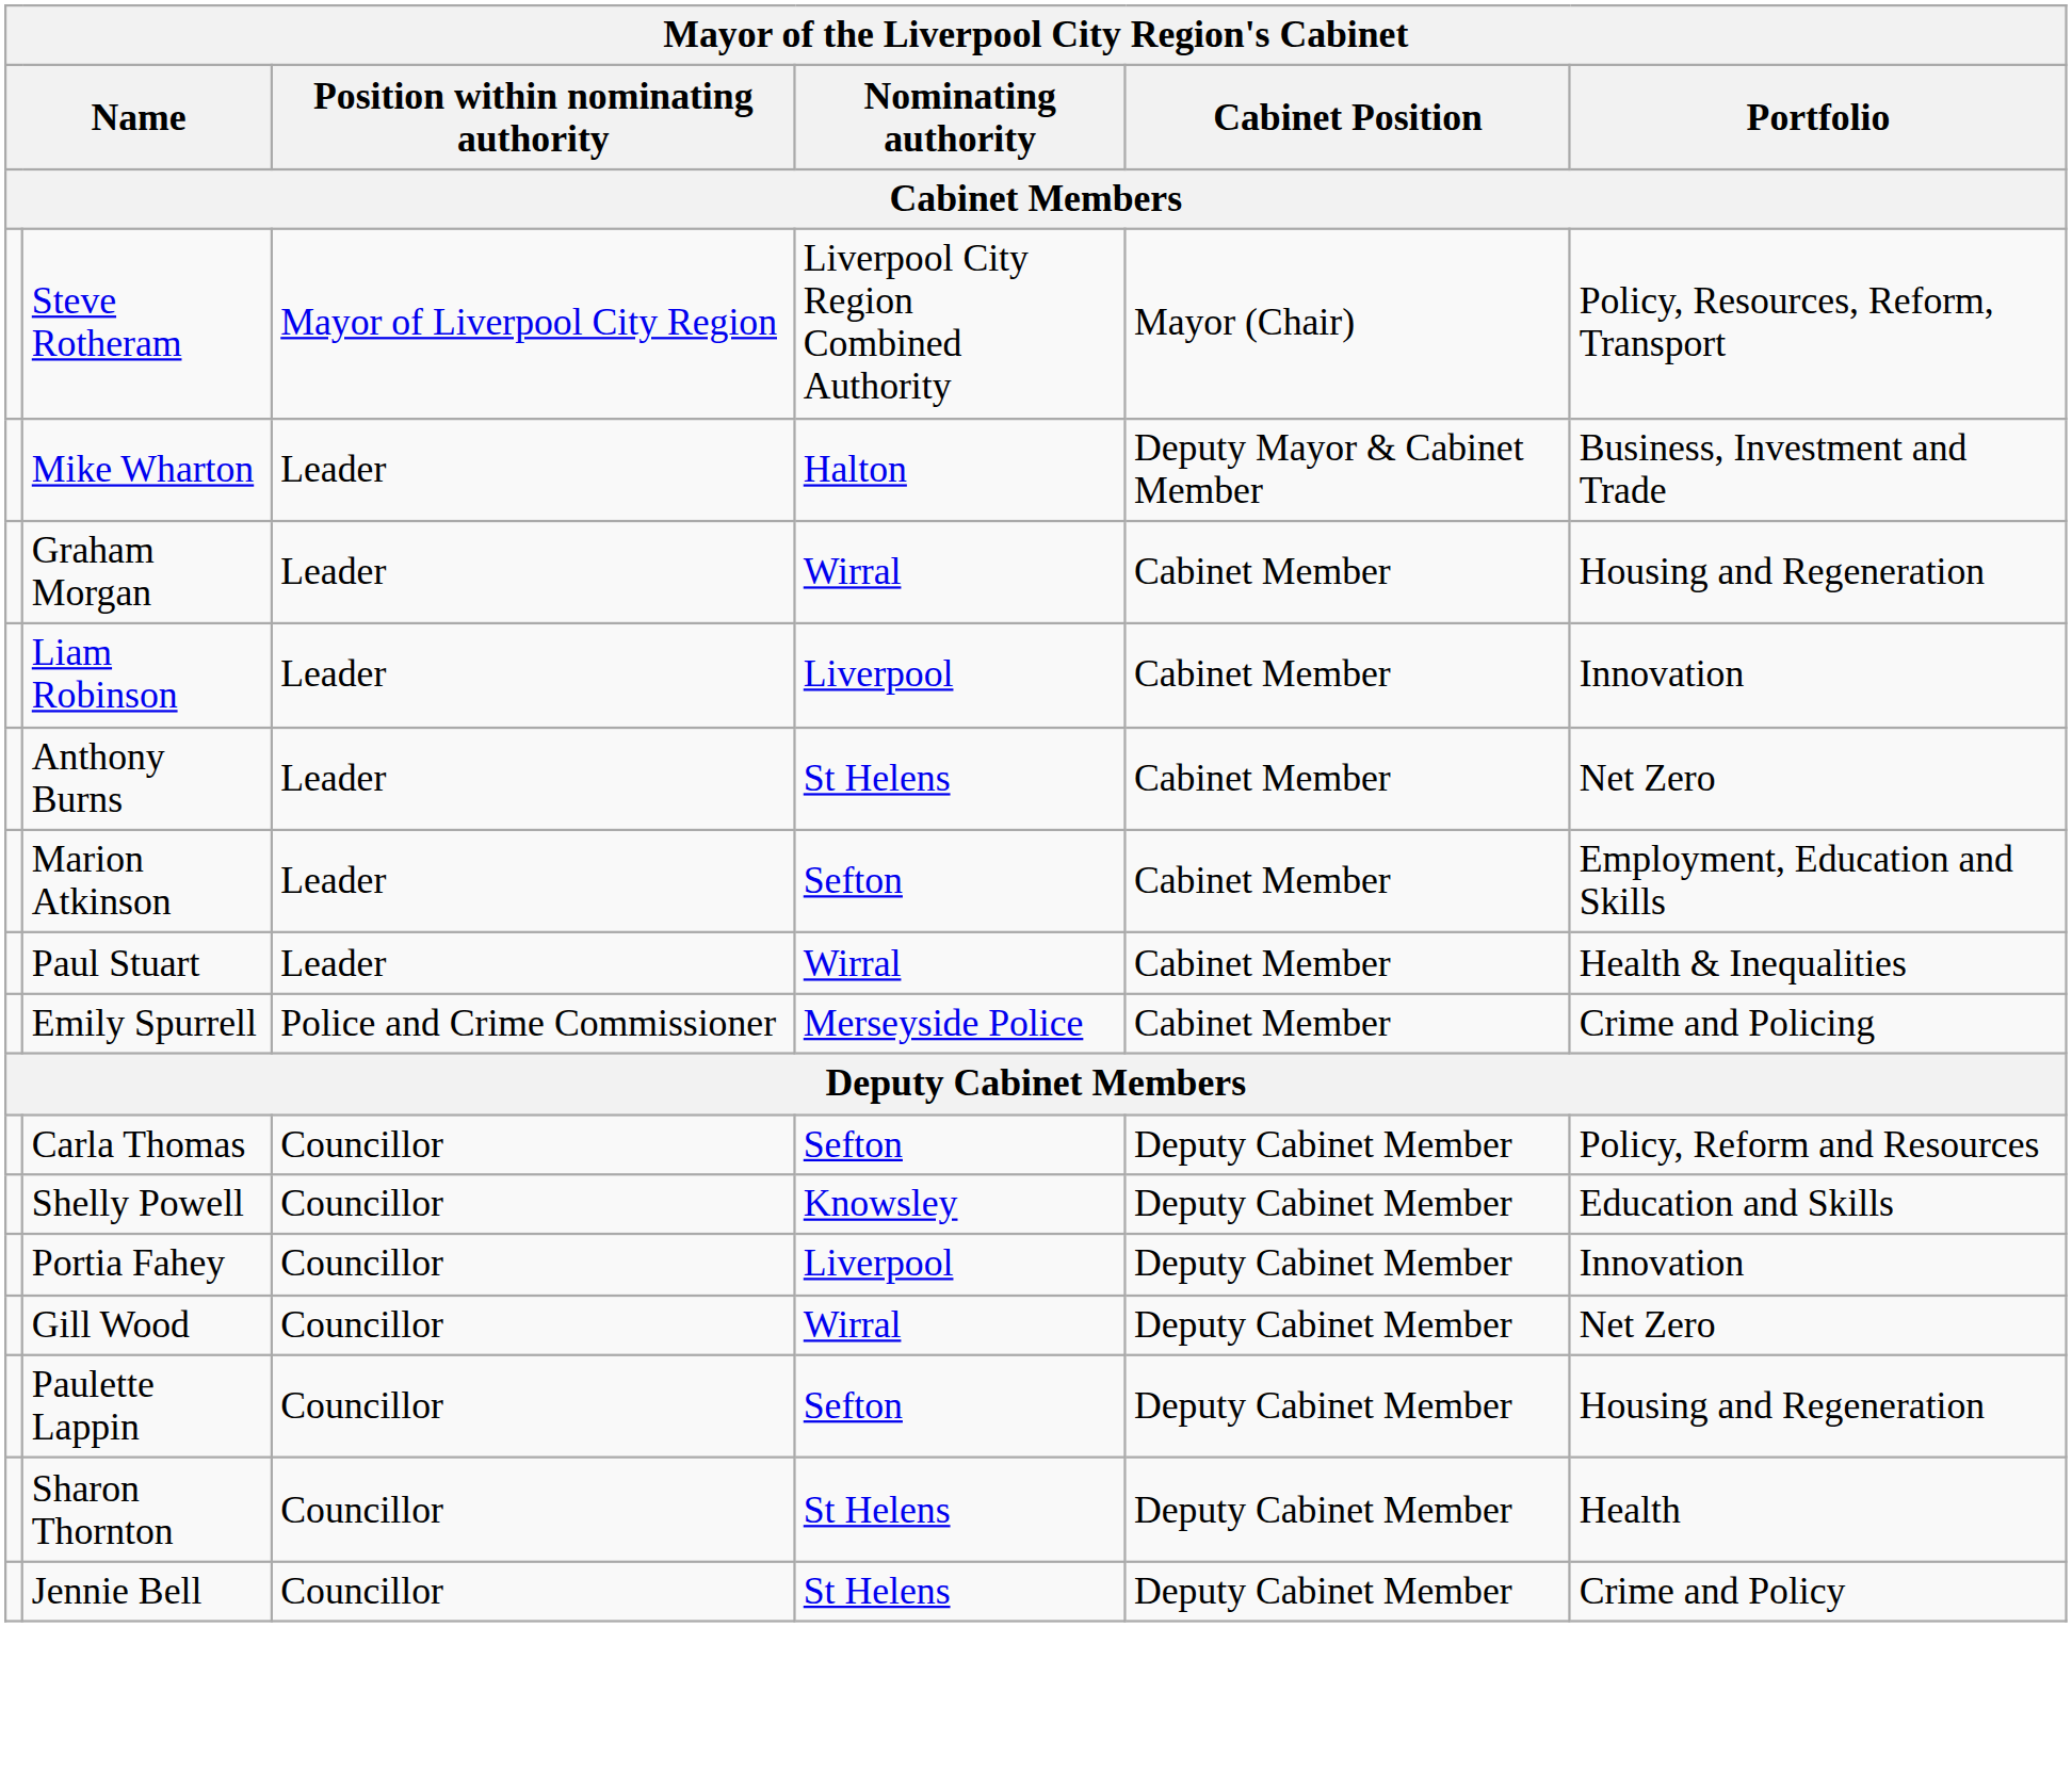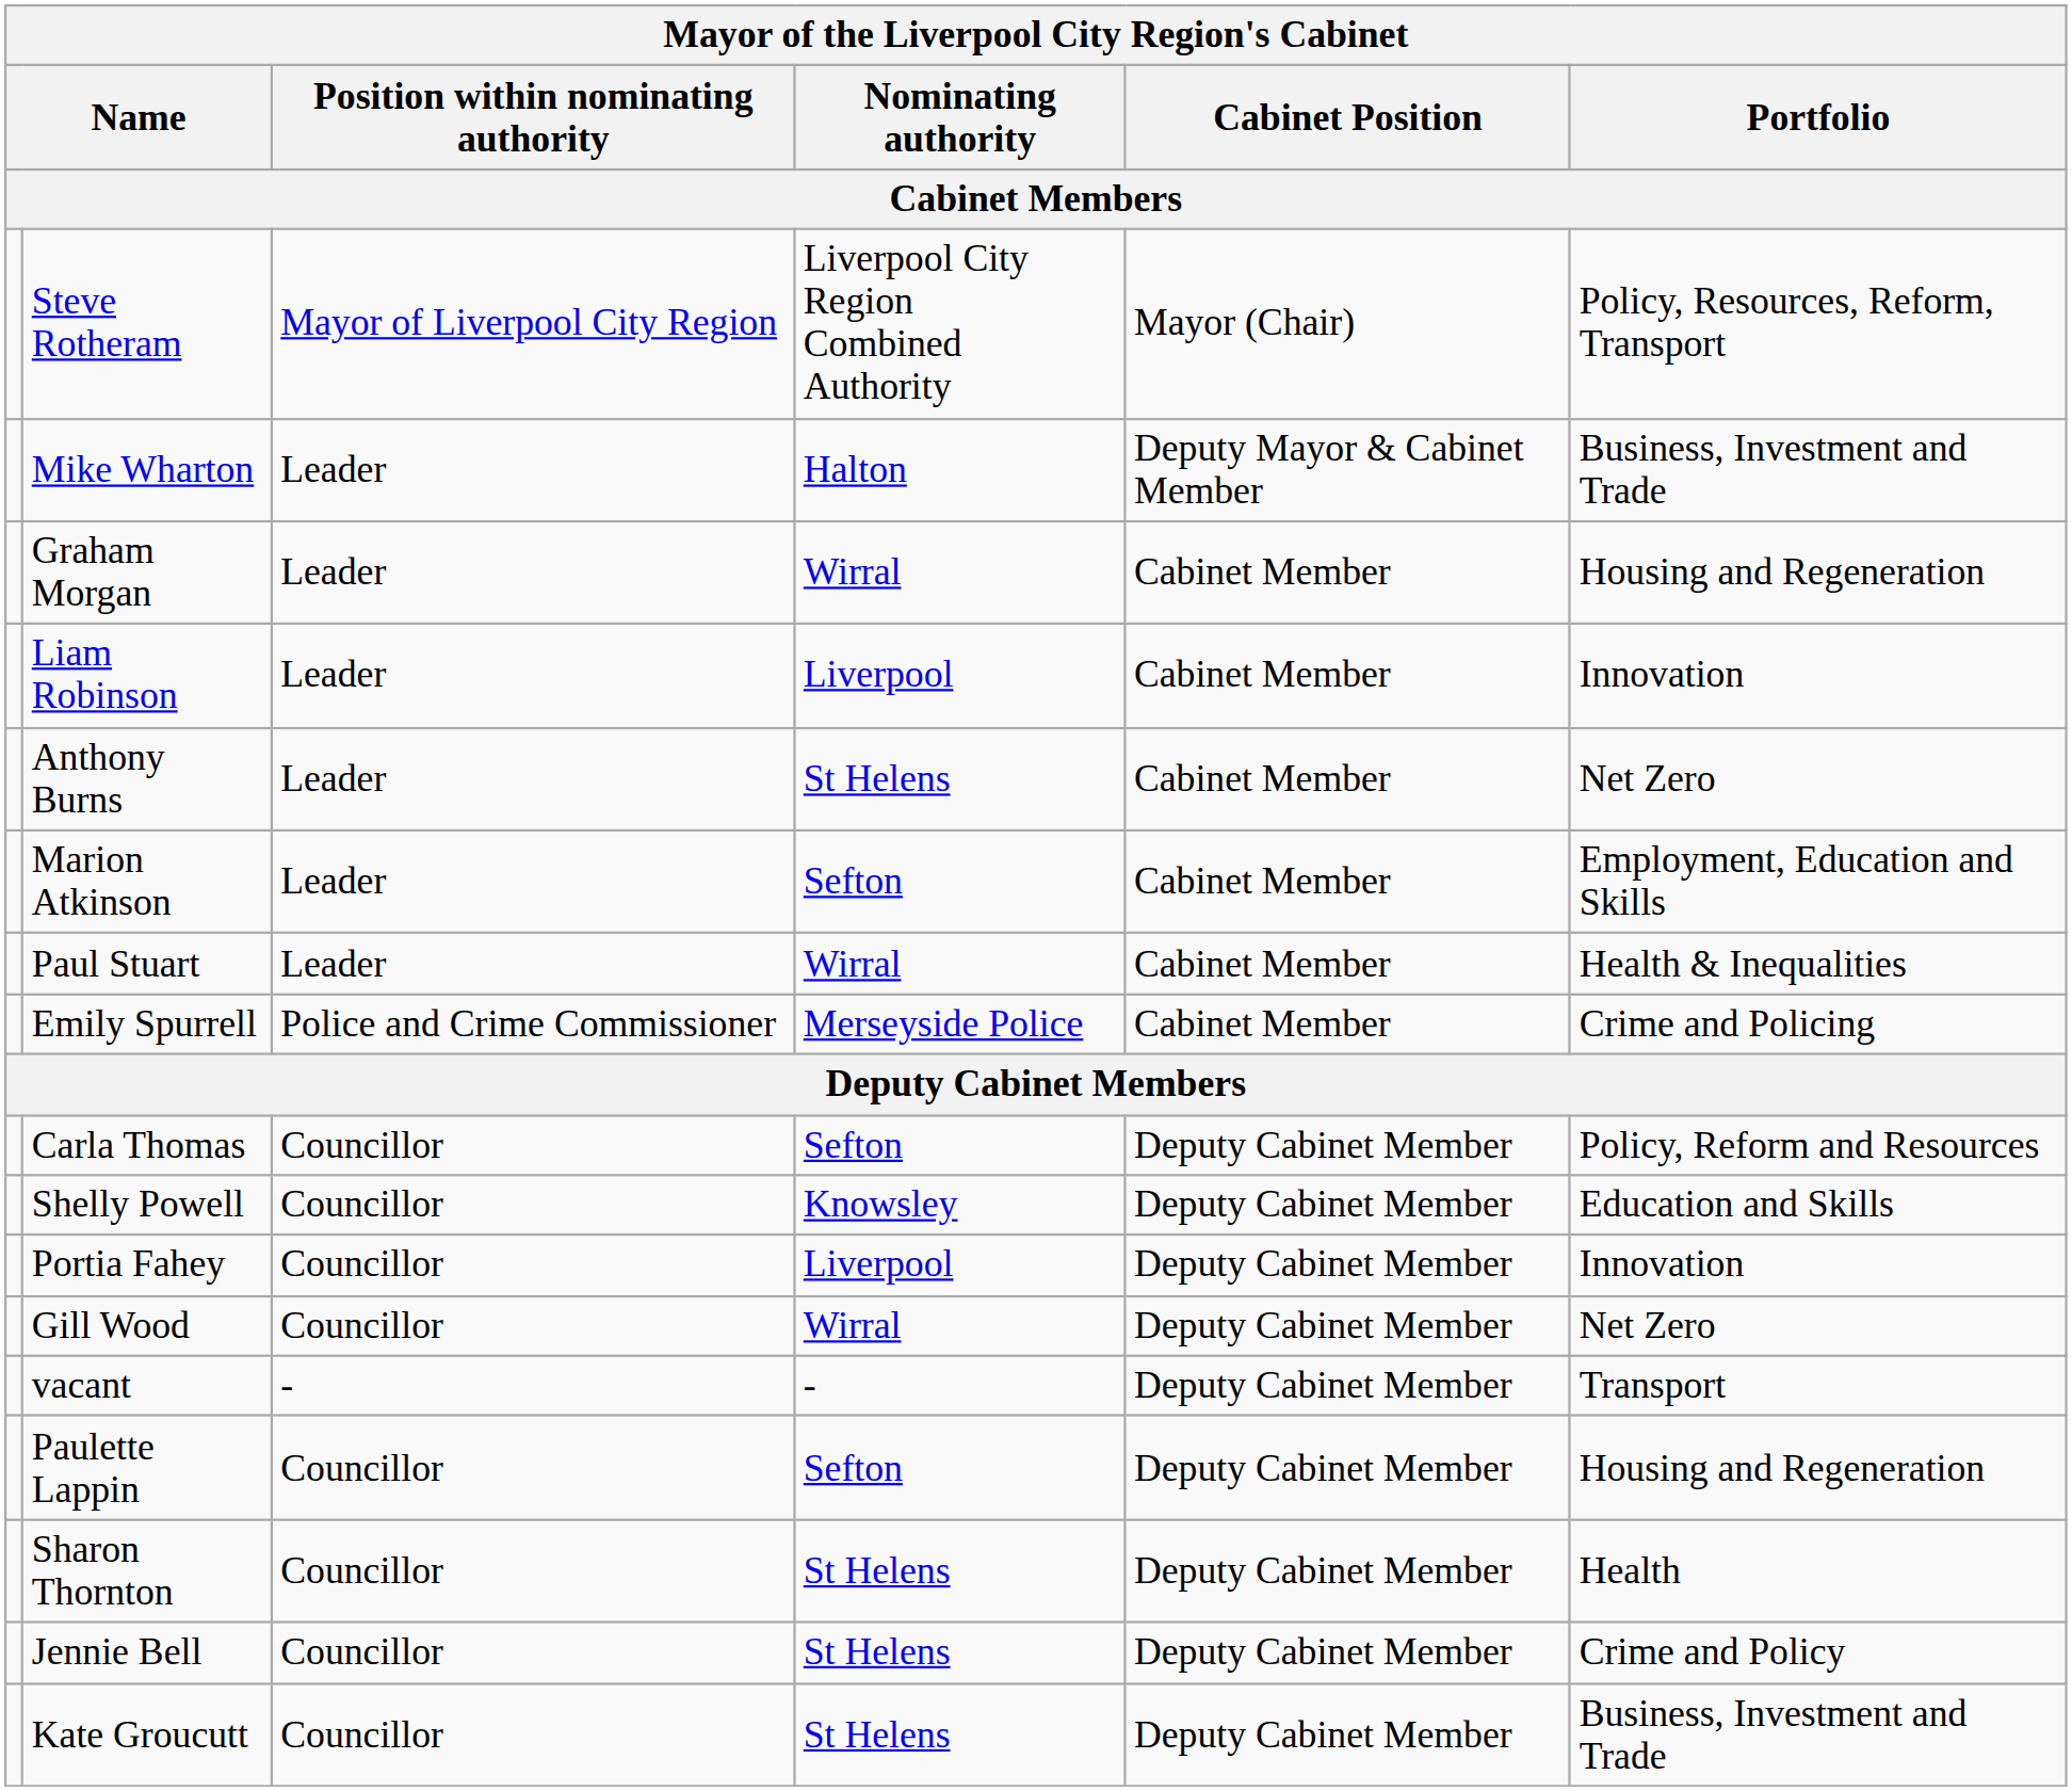+ row: vacant | - | - | Deputy Cabinet Member | Transport
+ row: Kate Groucutt | Councillor | St Helens | Deputy Cabinet Member | Business, Investment and Trade
